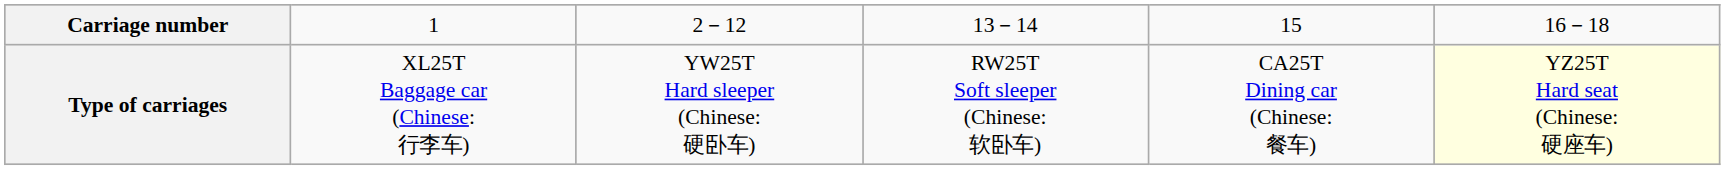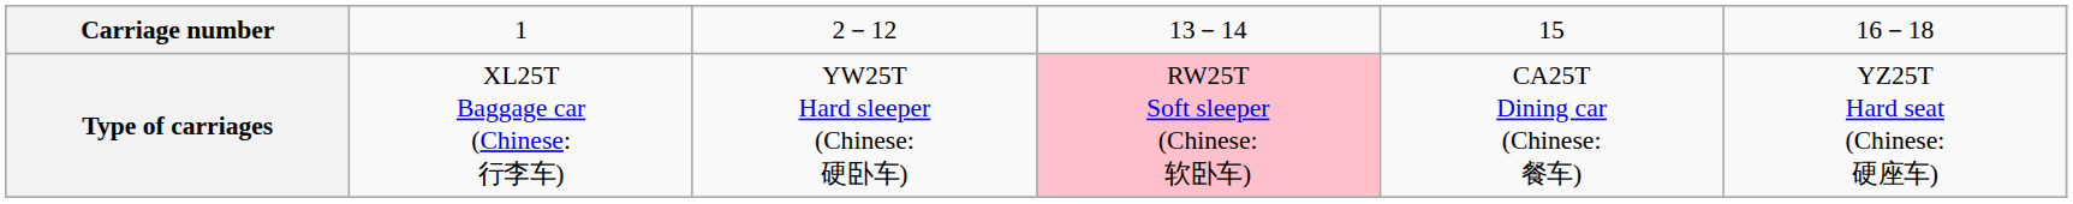Type of carriages | column 4: no background -> pink background
Type of carriages | column 6: lightyellow background -> no background
